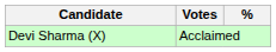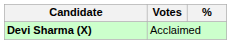Devi Sharma (X) | Candidate: normal -> bold
